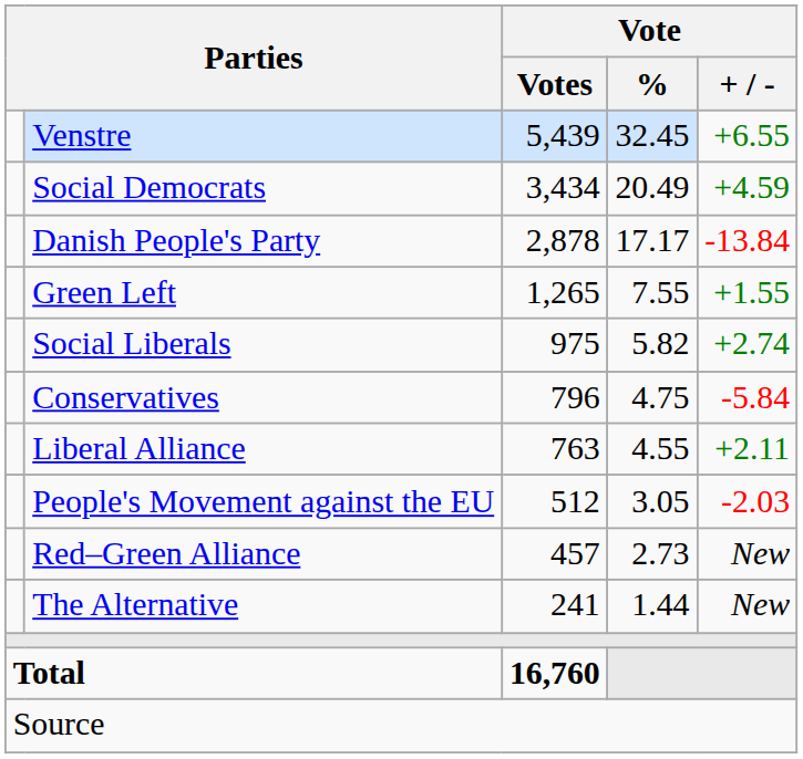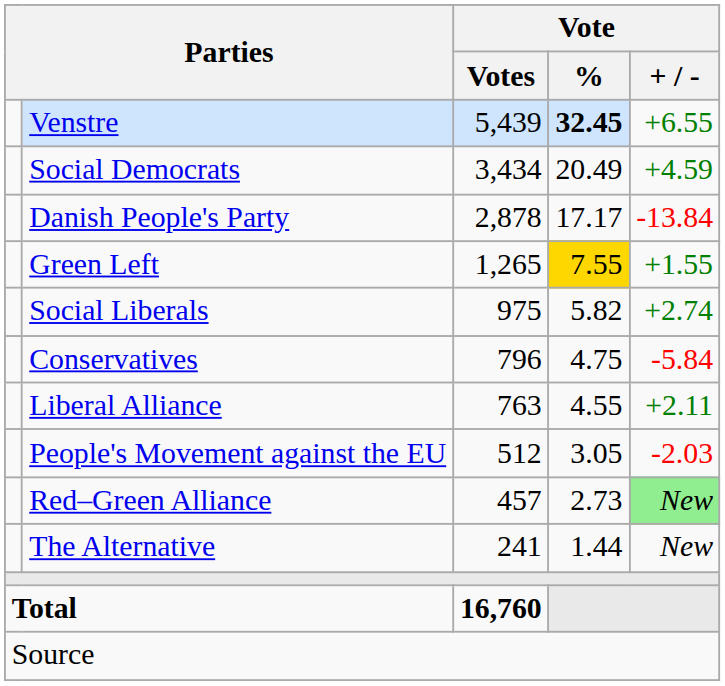Venstre | Vote / %: normal -> bold
Green Left | Vote / %: no background -> gold background
Red–Green Alliance | Vote / + / -: no background -> lightgreen background
